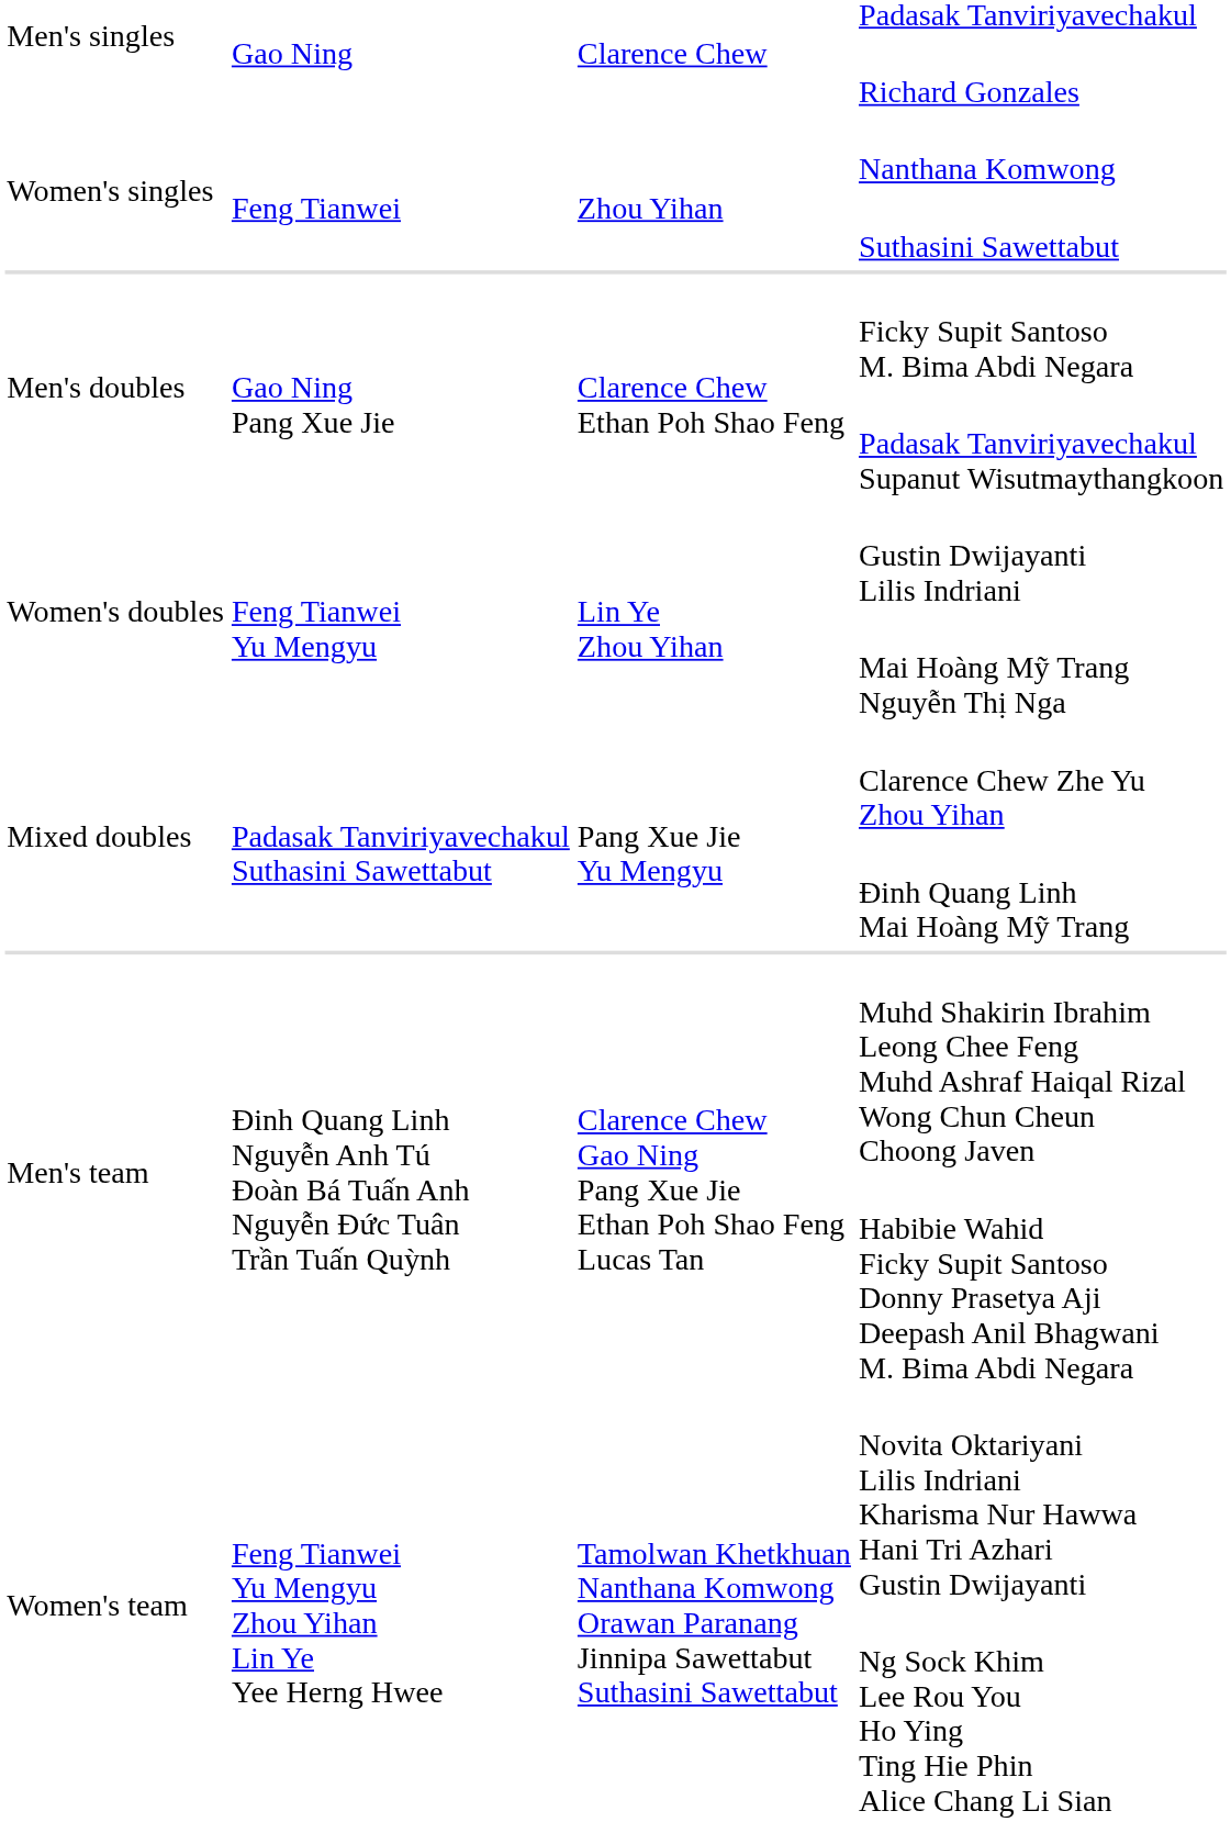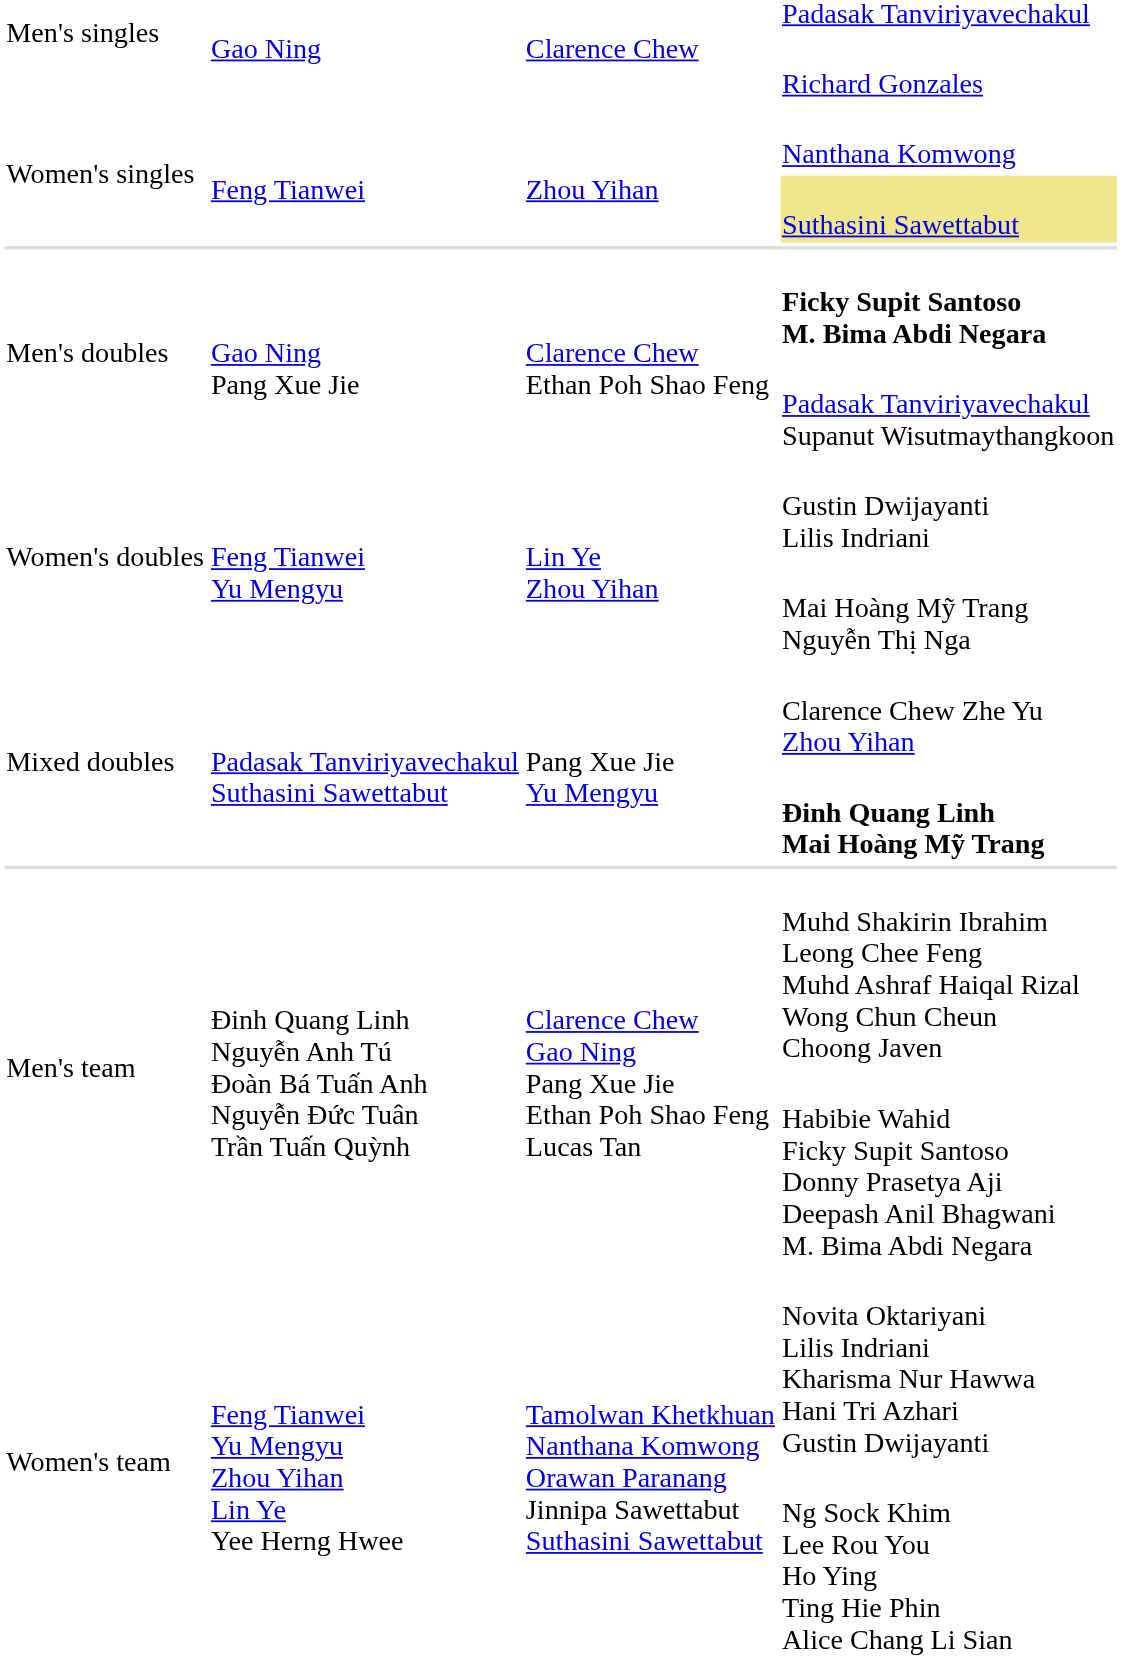Suthasini Sawettabut | column 4: no background -> khaki background
Ficky Supit Santoso M. Bima Abdi Negara | column 4: normal -> bold
Đinh Quang Linh Mai Hoàng Mỹ Trang | column 4: normal -> bold
